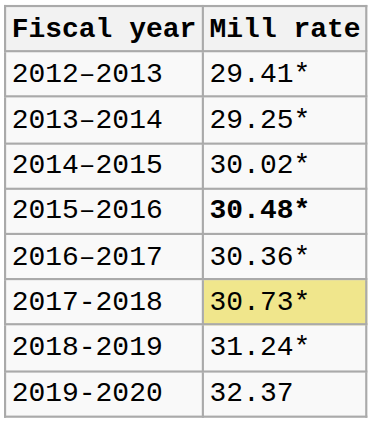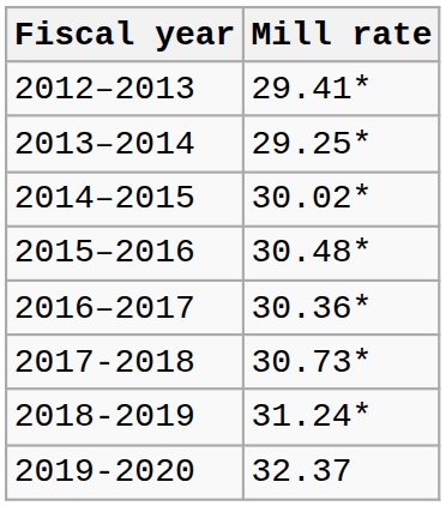2015–2016 | Mill rate: bold -> normal
2017-2018 | Mill rate: khaki background -> no background
